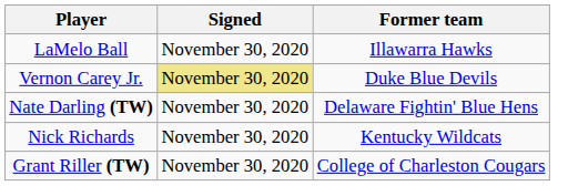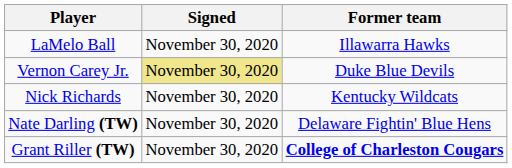rows swapped: Nate Darling (TW) <-> Nick Richards
Grant Riller (TW) | Former team: normal -> bold
